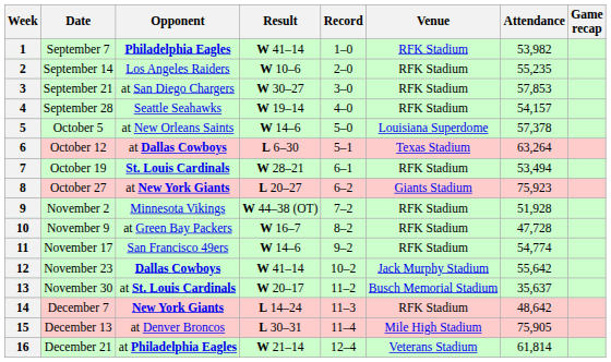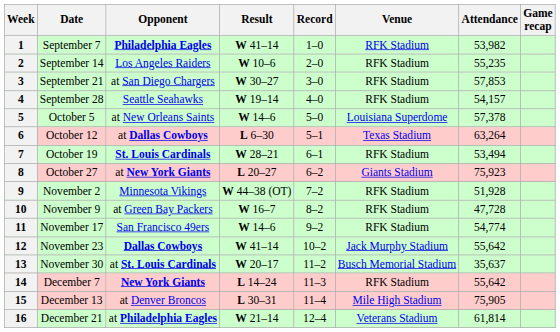14 | Attendance: 48,642 -> 55,642
